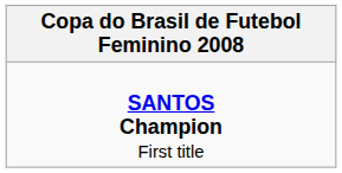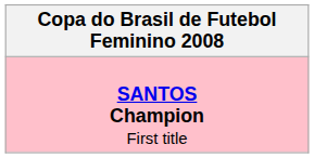row 2 | column 1: no background -> pink background
